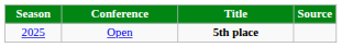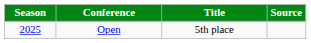Open | Title: bold -> normal
